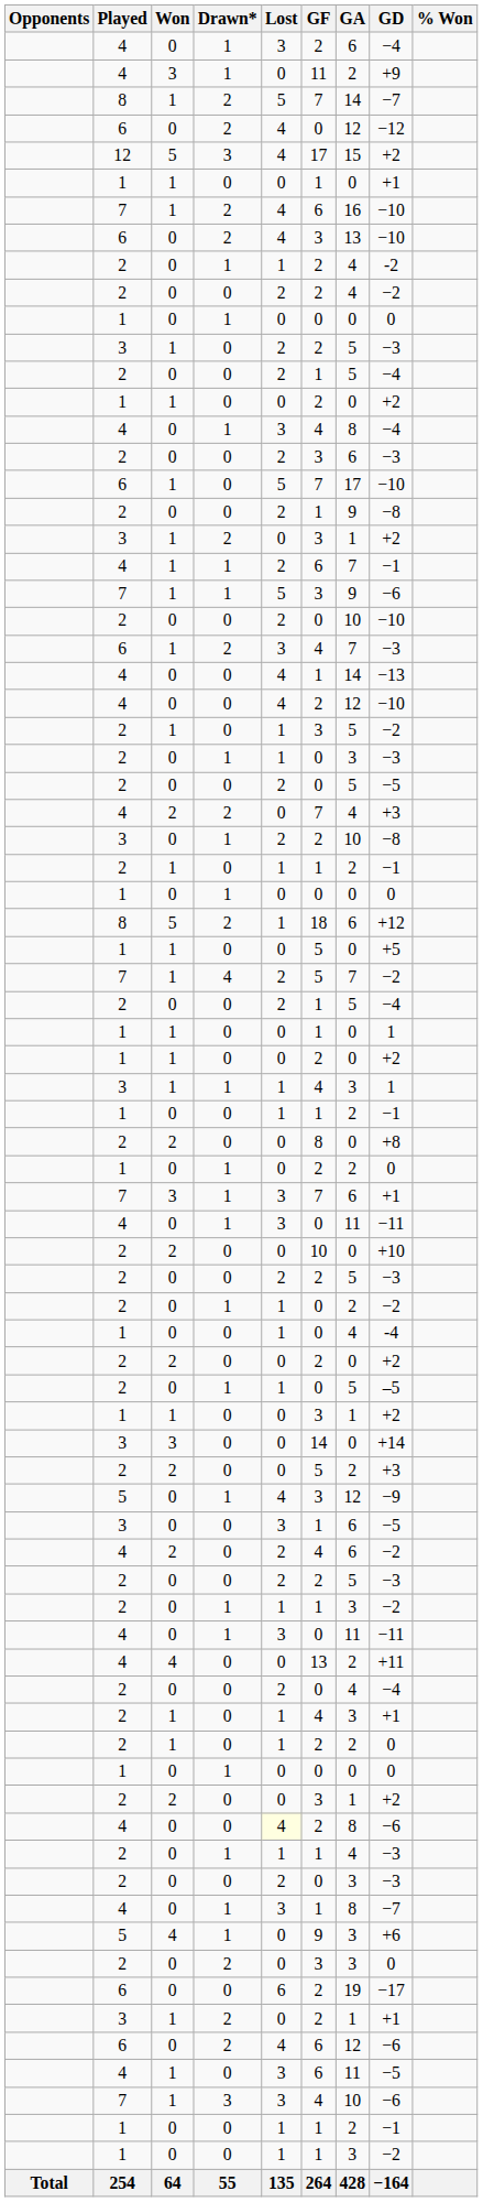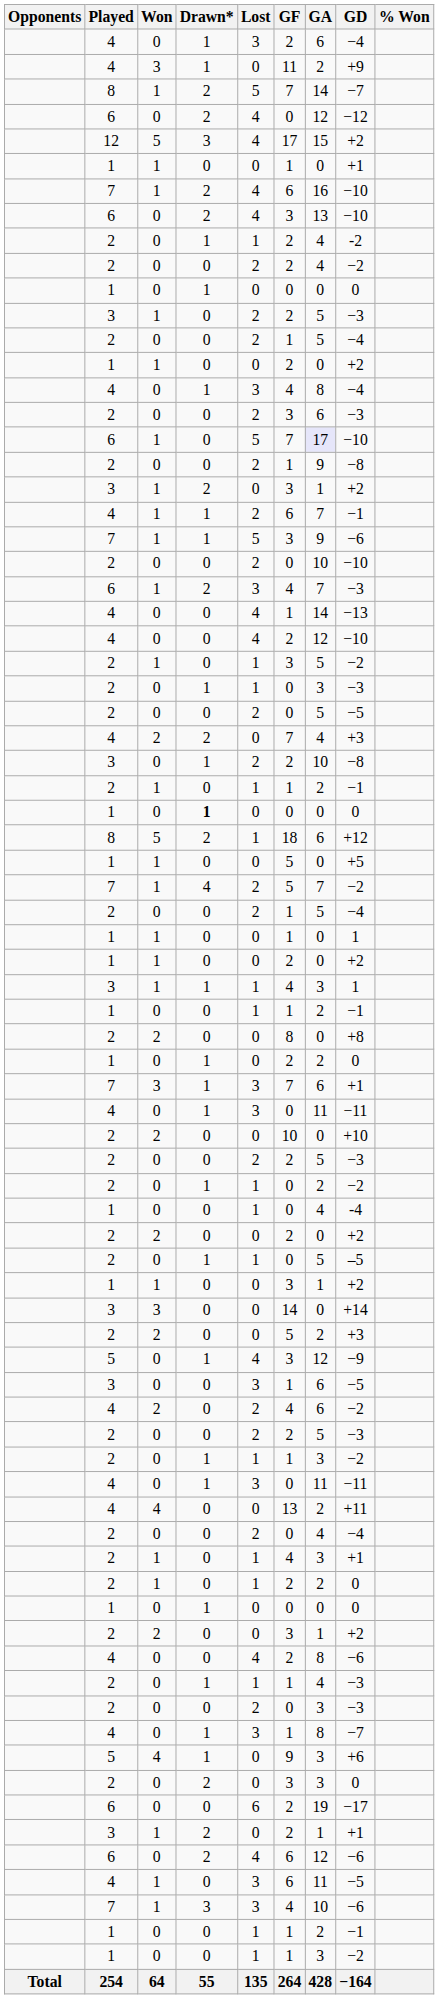row 18 | GA: no background -> lavender background
row 33 | Drawn*: normal -> bold
row 67 | Lost: lightyellow background -> no background
